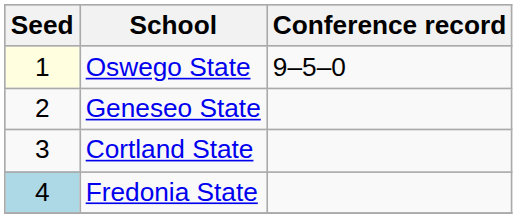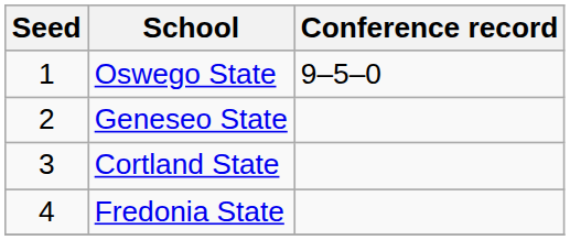Oswego State | Seed: lightyellow background -> no background
Fredonia State | Seed: lightblue background -> no background
